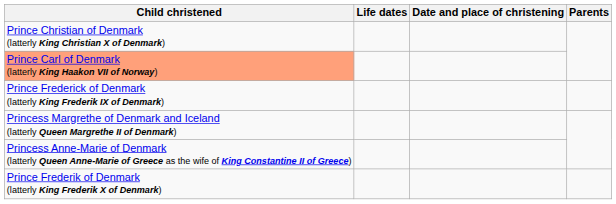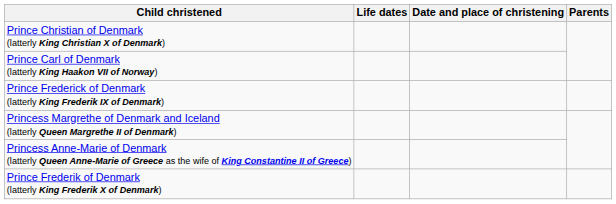Prince Carl of Denmark (latterly King Haakon VII of Norway) | Child christened: lightsalmon background -> no background
